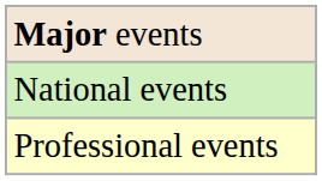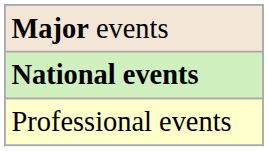row 2 | column 1: normal -> bold
